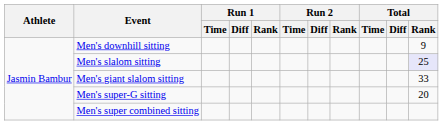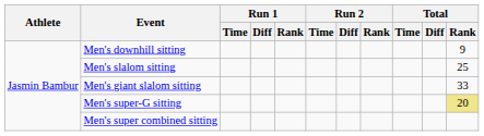Men's slalom sitting | Total / Rank: lavender background -> no background
Men's super-G sitting | Total / Rank: no background -> khaki background
